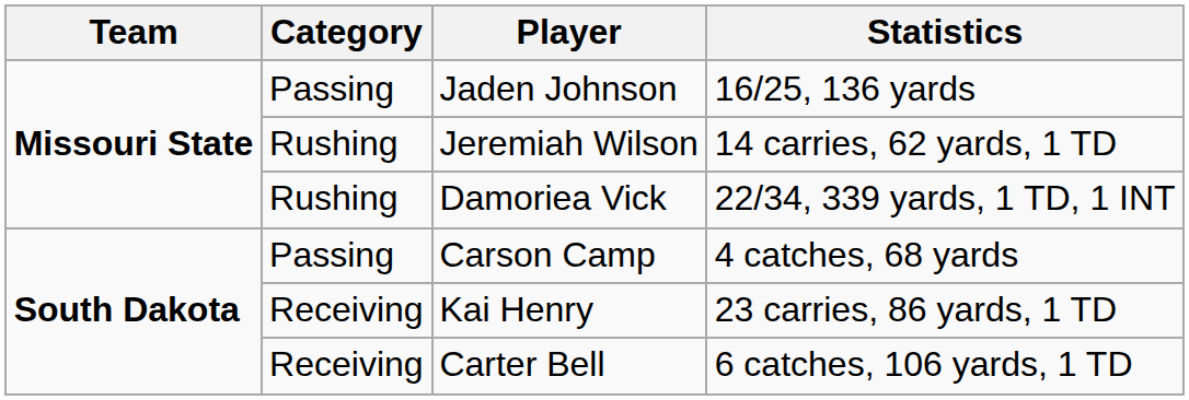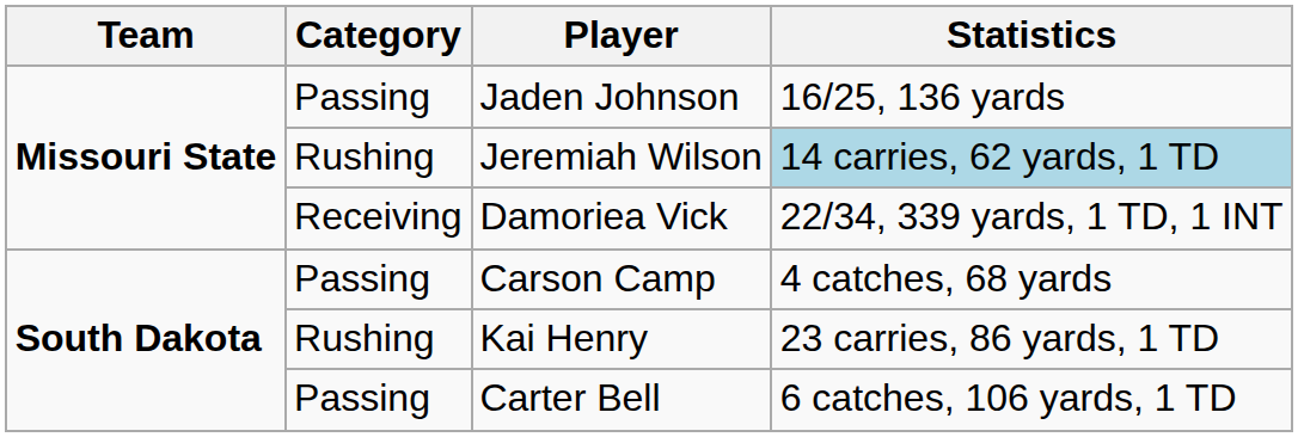Jeremiah Wilson | Statistics: no background -> lightblue background
Damoriea Vick | Category: Rushing -> Receiving
Kai Henry | Category: Receiving -> Rushing
Carter Bell | Category: Receiving -> Passing
